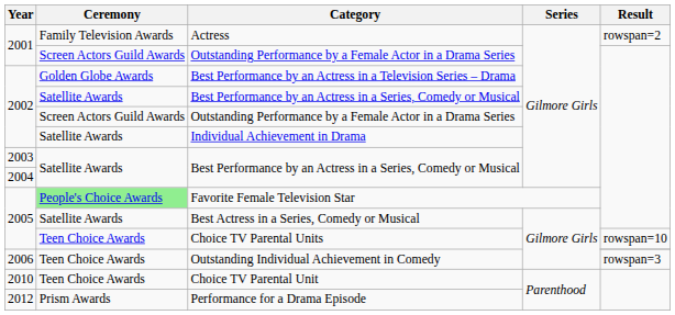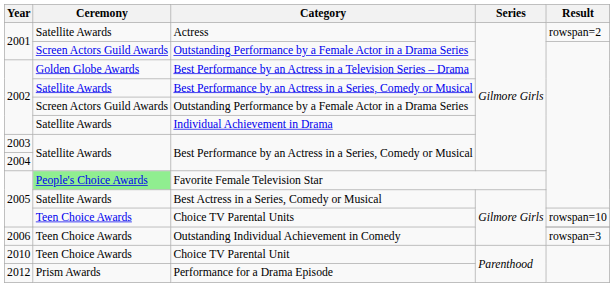Actress | Ceremony: Family Television Awards -> Satellite Awards
